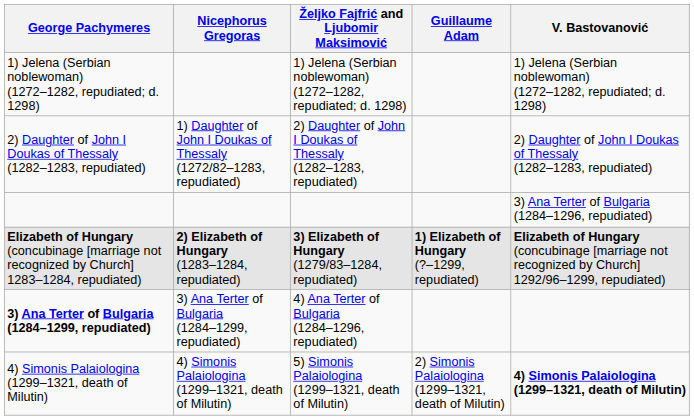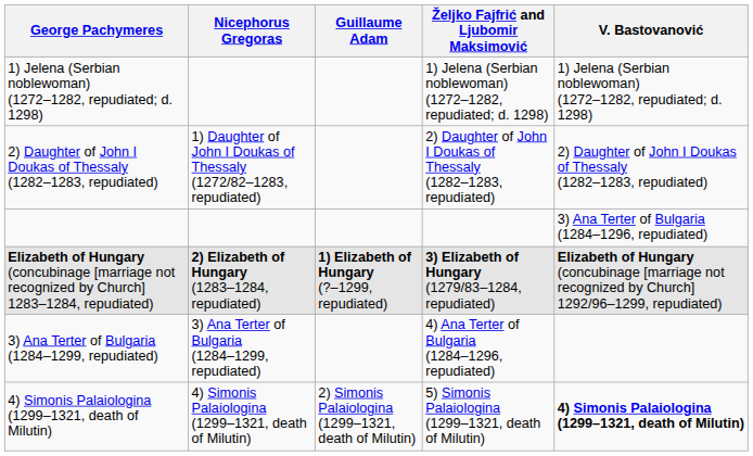columns swapped: Guillaume Adam <-> Željko Fajfrić and Ljubomir Maksimović
row 6 | George Pachymeres: bold -> normal
